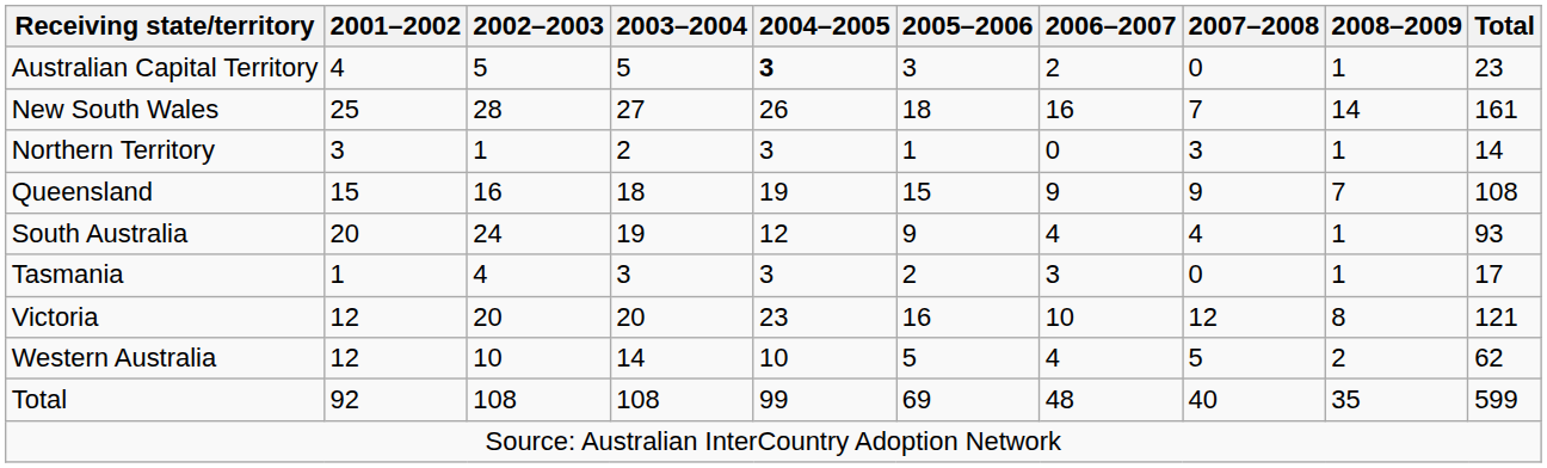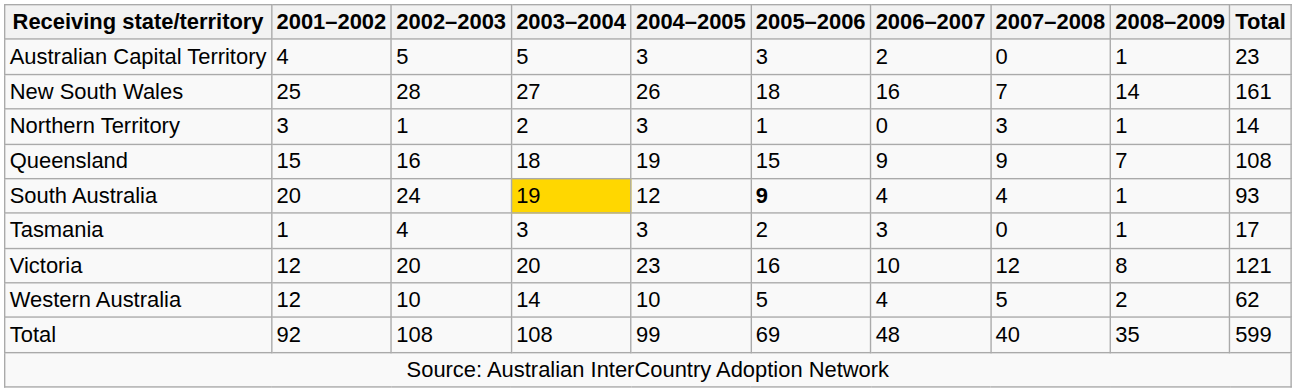Australian Capital Territory | 2004–2005: bold -> normal
South Australia | 2003–2004: no background -> gold background
South Australia | 2005–2006: normal -> bold
